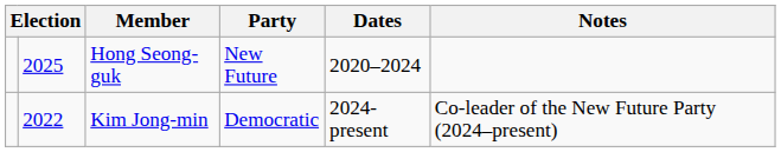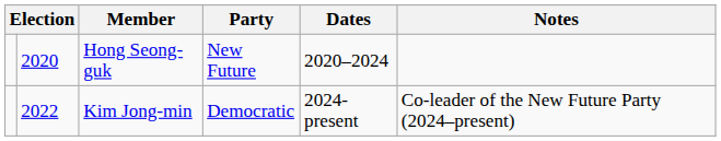Hong Seong-guk | column 2: 2025 -> 2020
